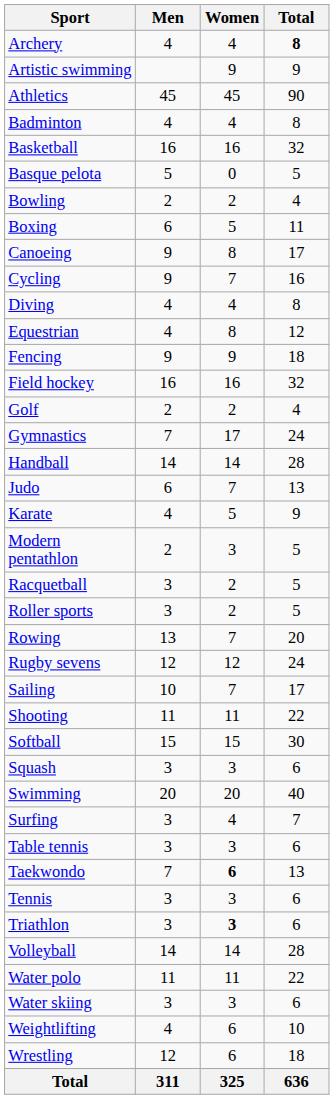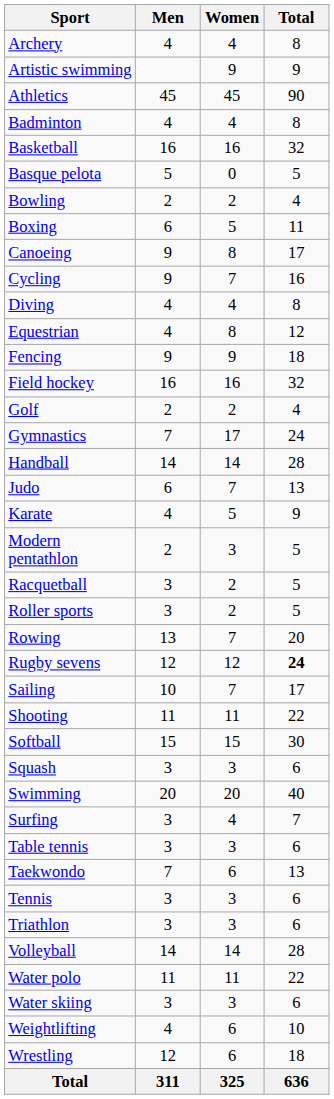Archery | Total: bold -> normal
Rugby sevens | Total: normal -> bold
Taekwondo | Women: bold -> normal
Triathlon | Women: bold -> normal
